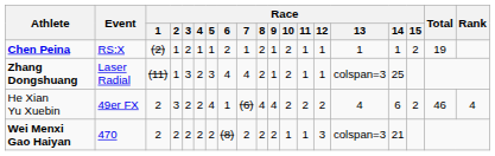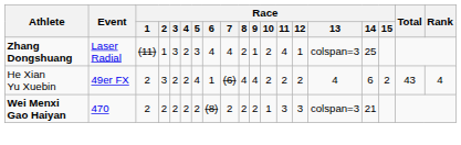- row: Chen Peina | RS:X | (2) | 1 | 2 | 1 | 1 | 2 | 1 | 2 | 1 | 2 | 1 | 1 | 1 | 1 | 2 | 19
Zhang Dongshuang | Race / 11: 1 -> 4
He Xian Yu Xuebin | Total: 46 -> 43
Wei Menxi Gao Haiyan | Race / 11: 1 -> 3
